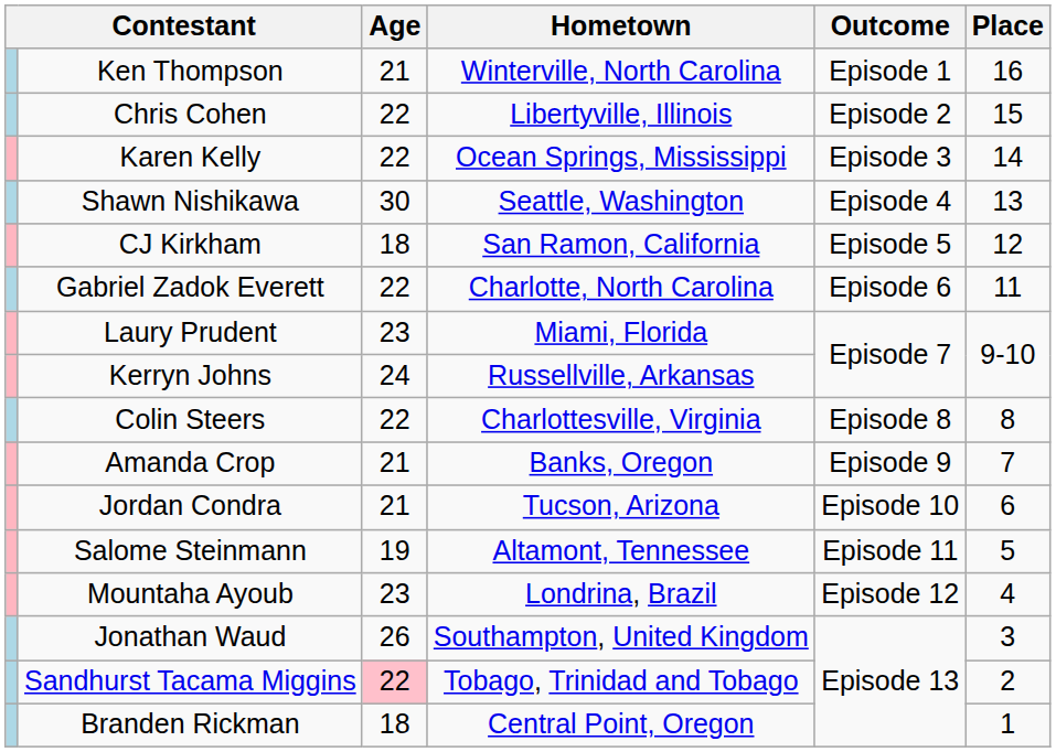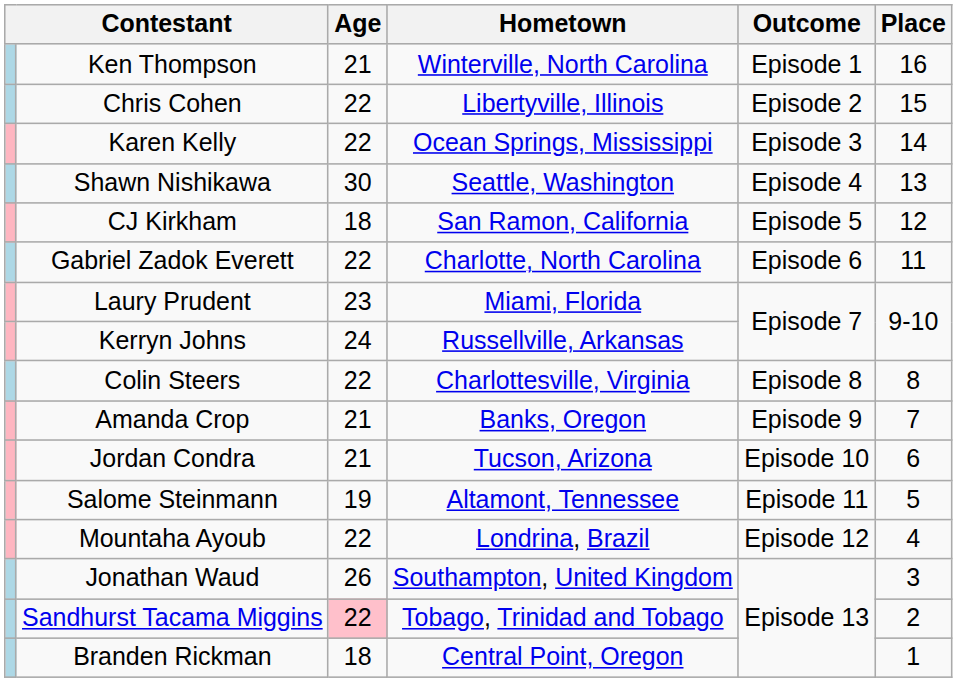Mountaha Ayoub | Age: 23 -> 22
